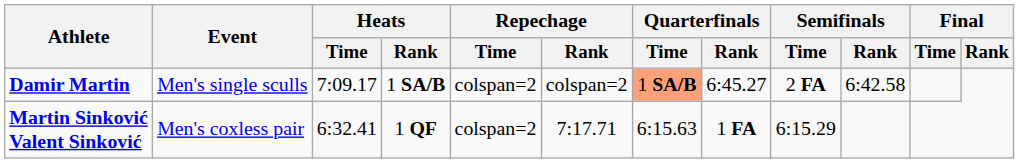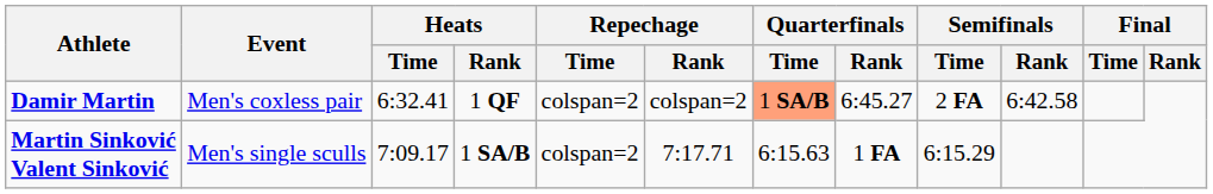Damir Martin | Event: Men's single sculls -> Men's coxless pair
Damir Martin | Heats / Time: 7:09.17 -> 6:32.41
Damir Martin | Heats / Rank: 1 SA/B -> 1 QF
Martin Sinković Valent Sinković | Event: Men's coxless pair -> Men's single sculls
Martin Sinković Valent Sinković | Heats / Time: 6:32.41 -> 7:09.17
Martin Sinković Valent Sinković | Heats / Rank: 1 QF -> 1 SA/B
